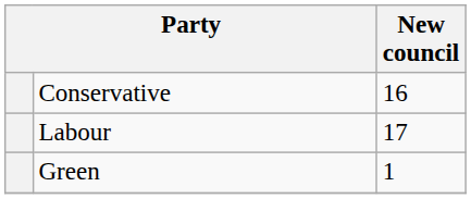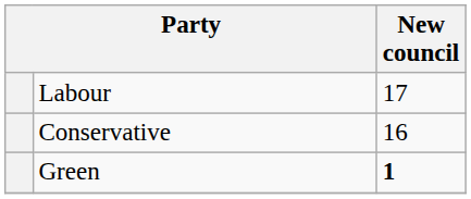rows swapped: Labour <-> Conservative
Green | New council: normal -> bold
